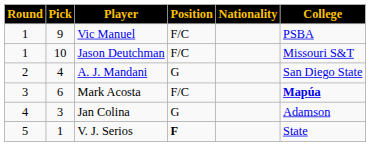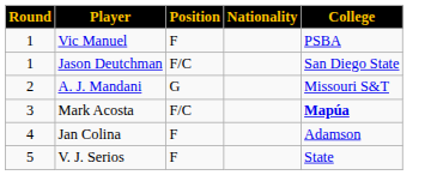- column: Pick | 9 | 10 | 4 | 6 | 3 | 1
Vic Manuel | Position: F/C -> F
Jason Deutchman | College: Missouri S&T -> San Diego State
A. J. Mandani | College: San Diego State -> Missouri S&T
Jan Colina | Position: G -> F
V. J. Serios | Position: bold -> normal
